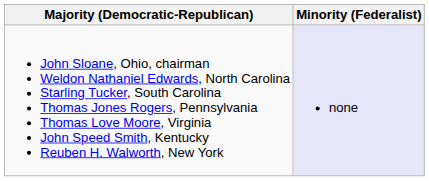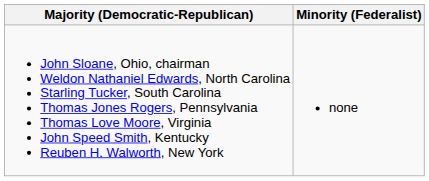row 2 | Minority (Federalist): lavender background -> no background
